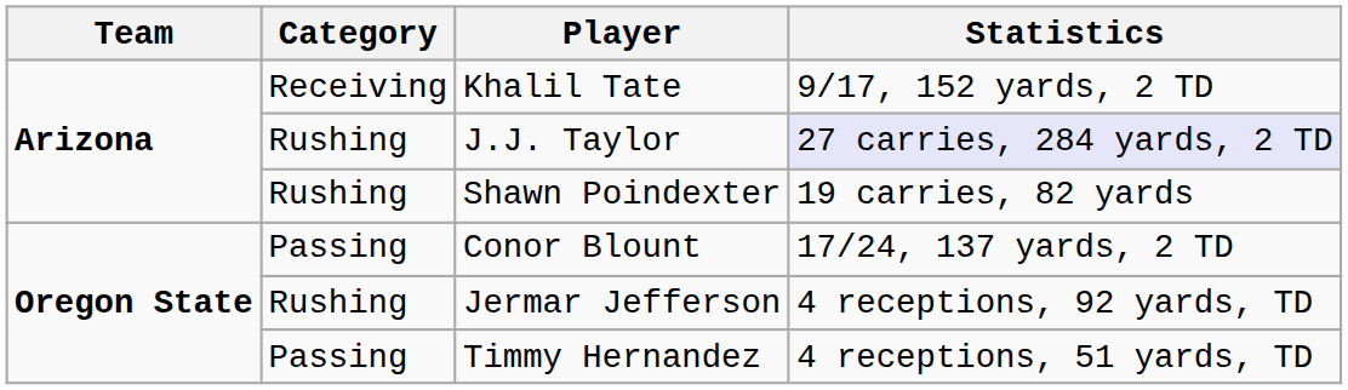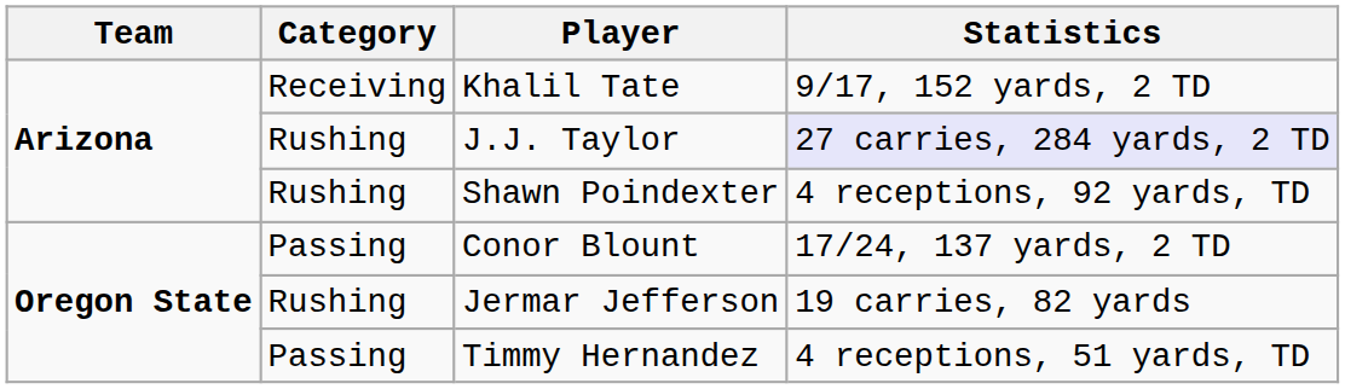Shawn Poindexter | Statistics: 19 carries, 82 yards -> 4 receptions, 92 yards, TD
Jermar Jefferson | Statistics: 4 receptions, 92 yards, TD -> 19 carries, 82 yards
